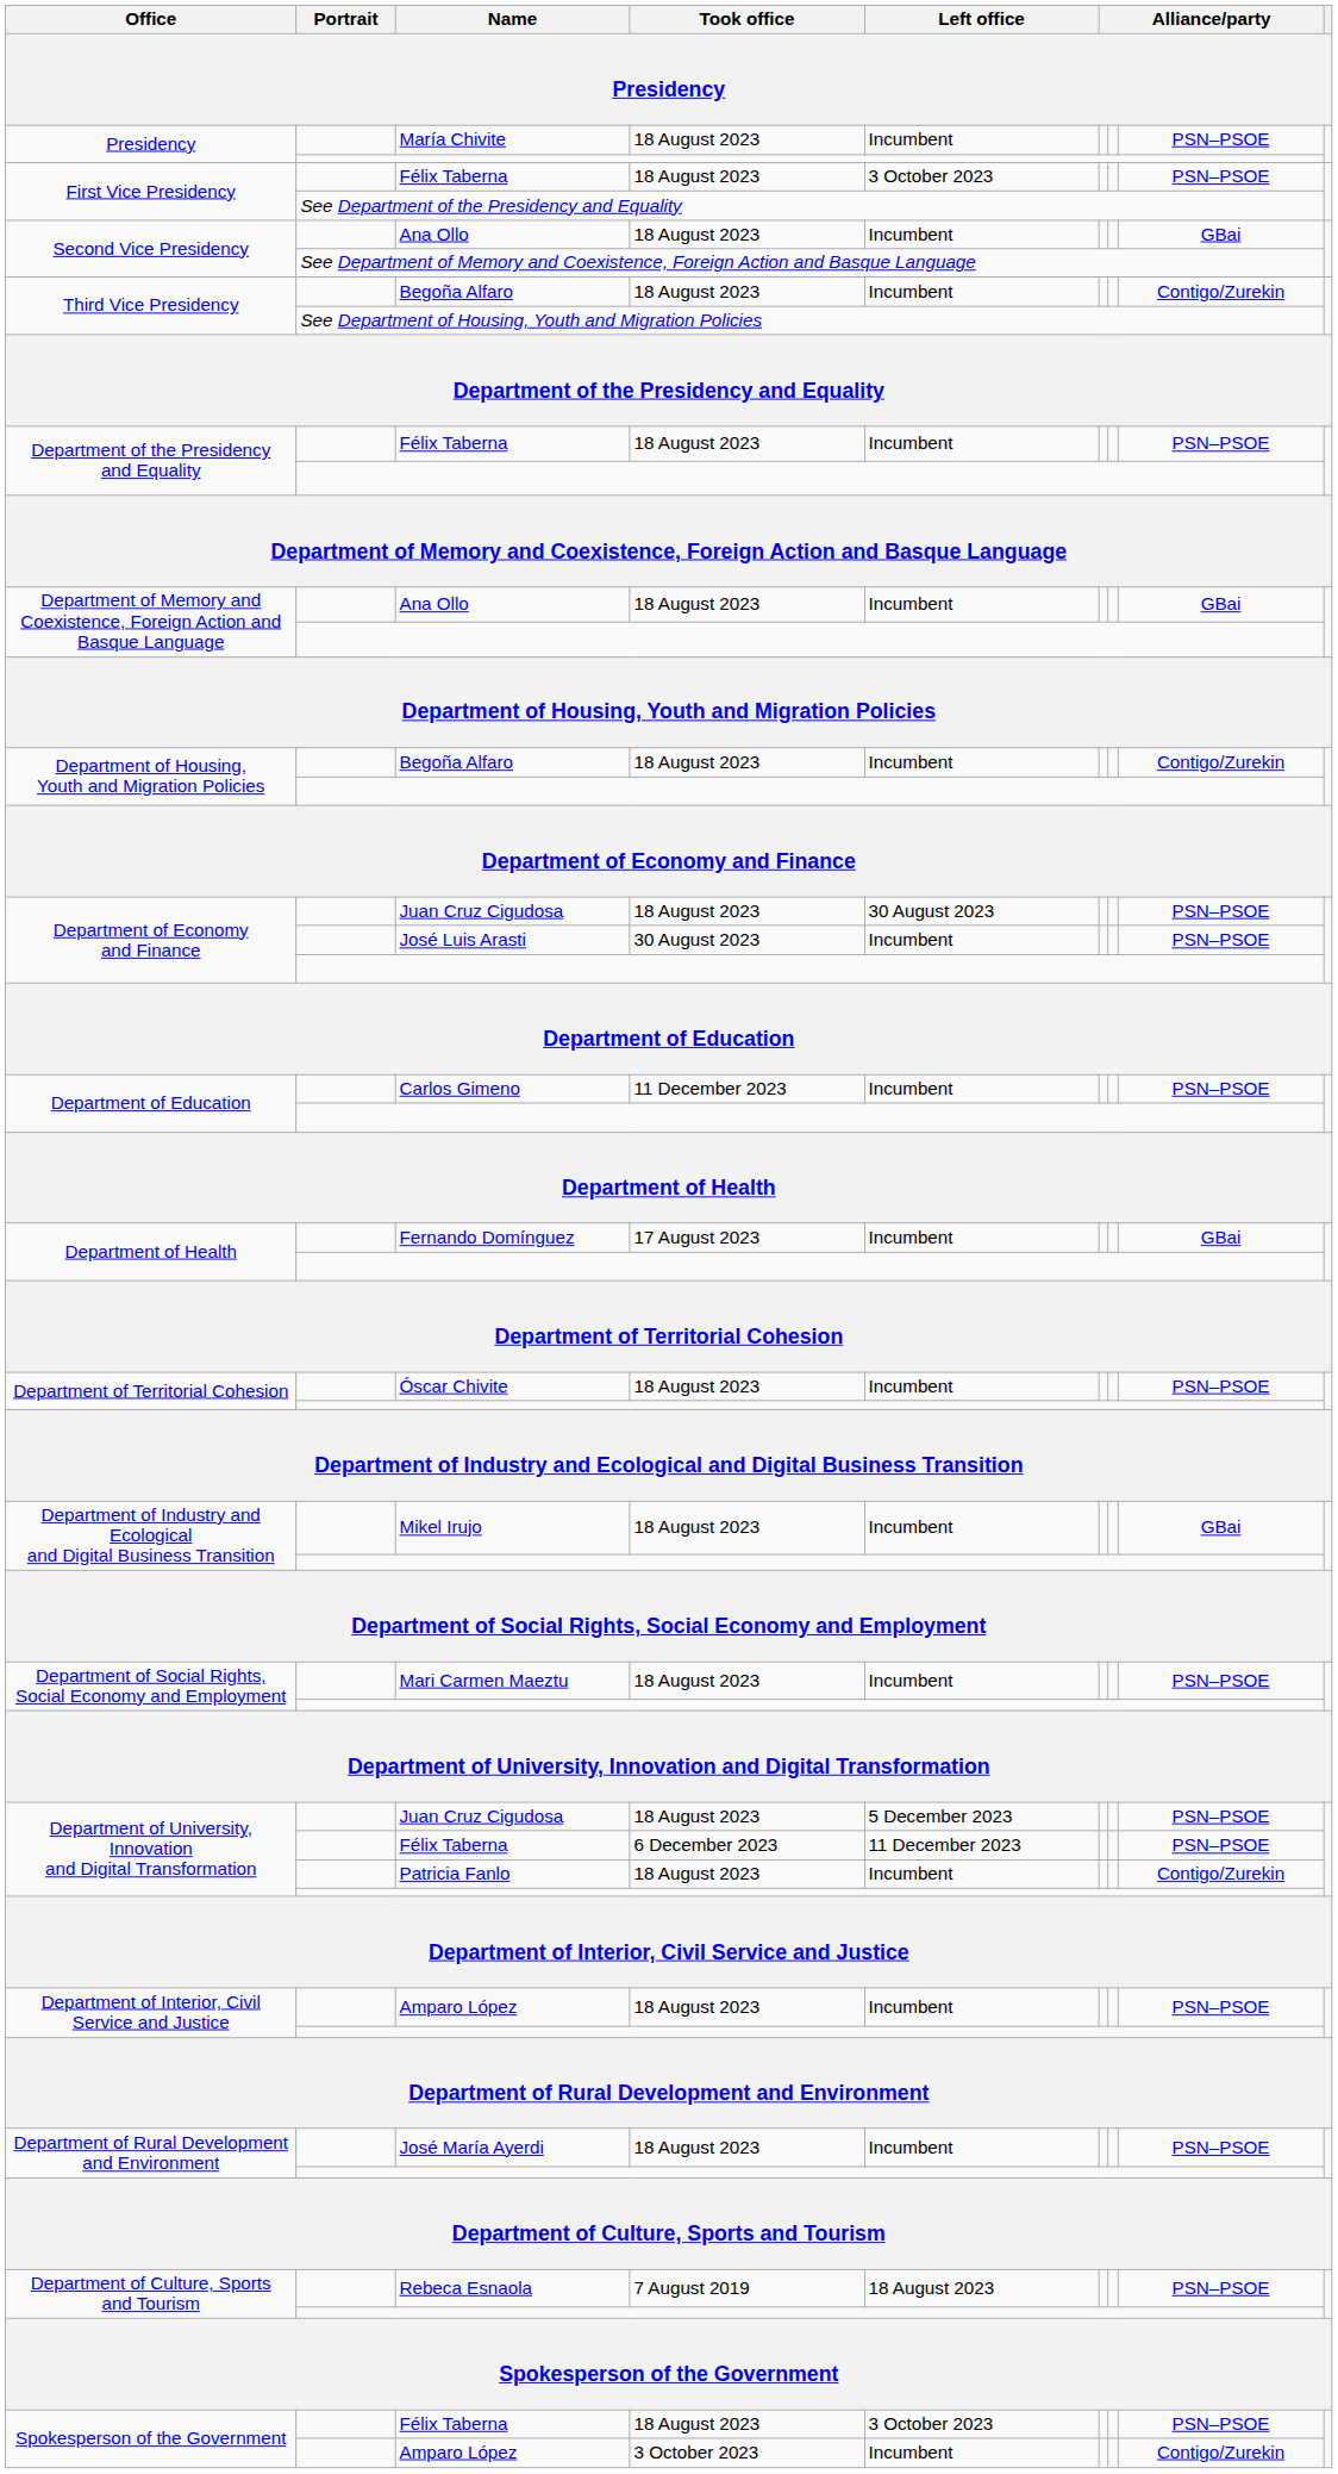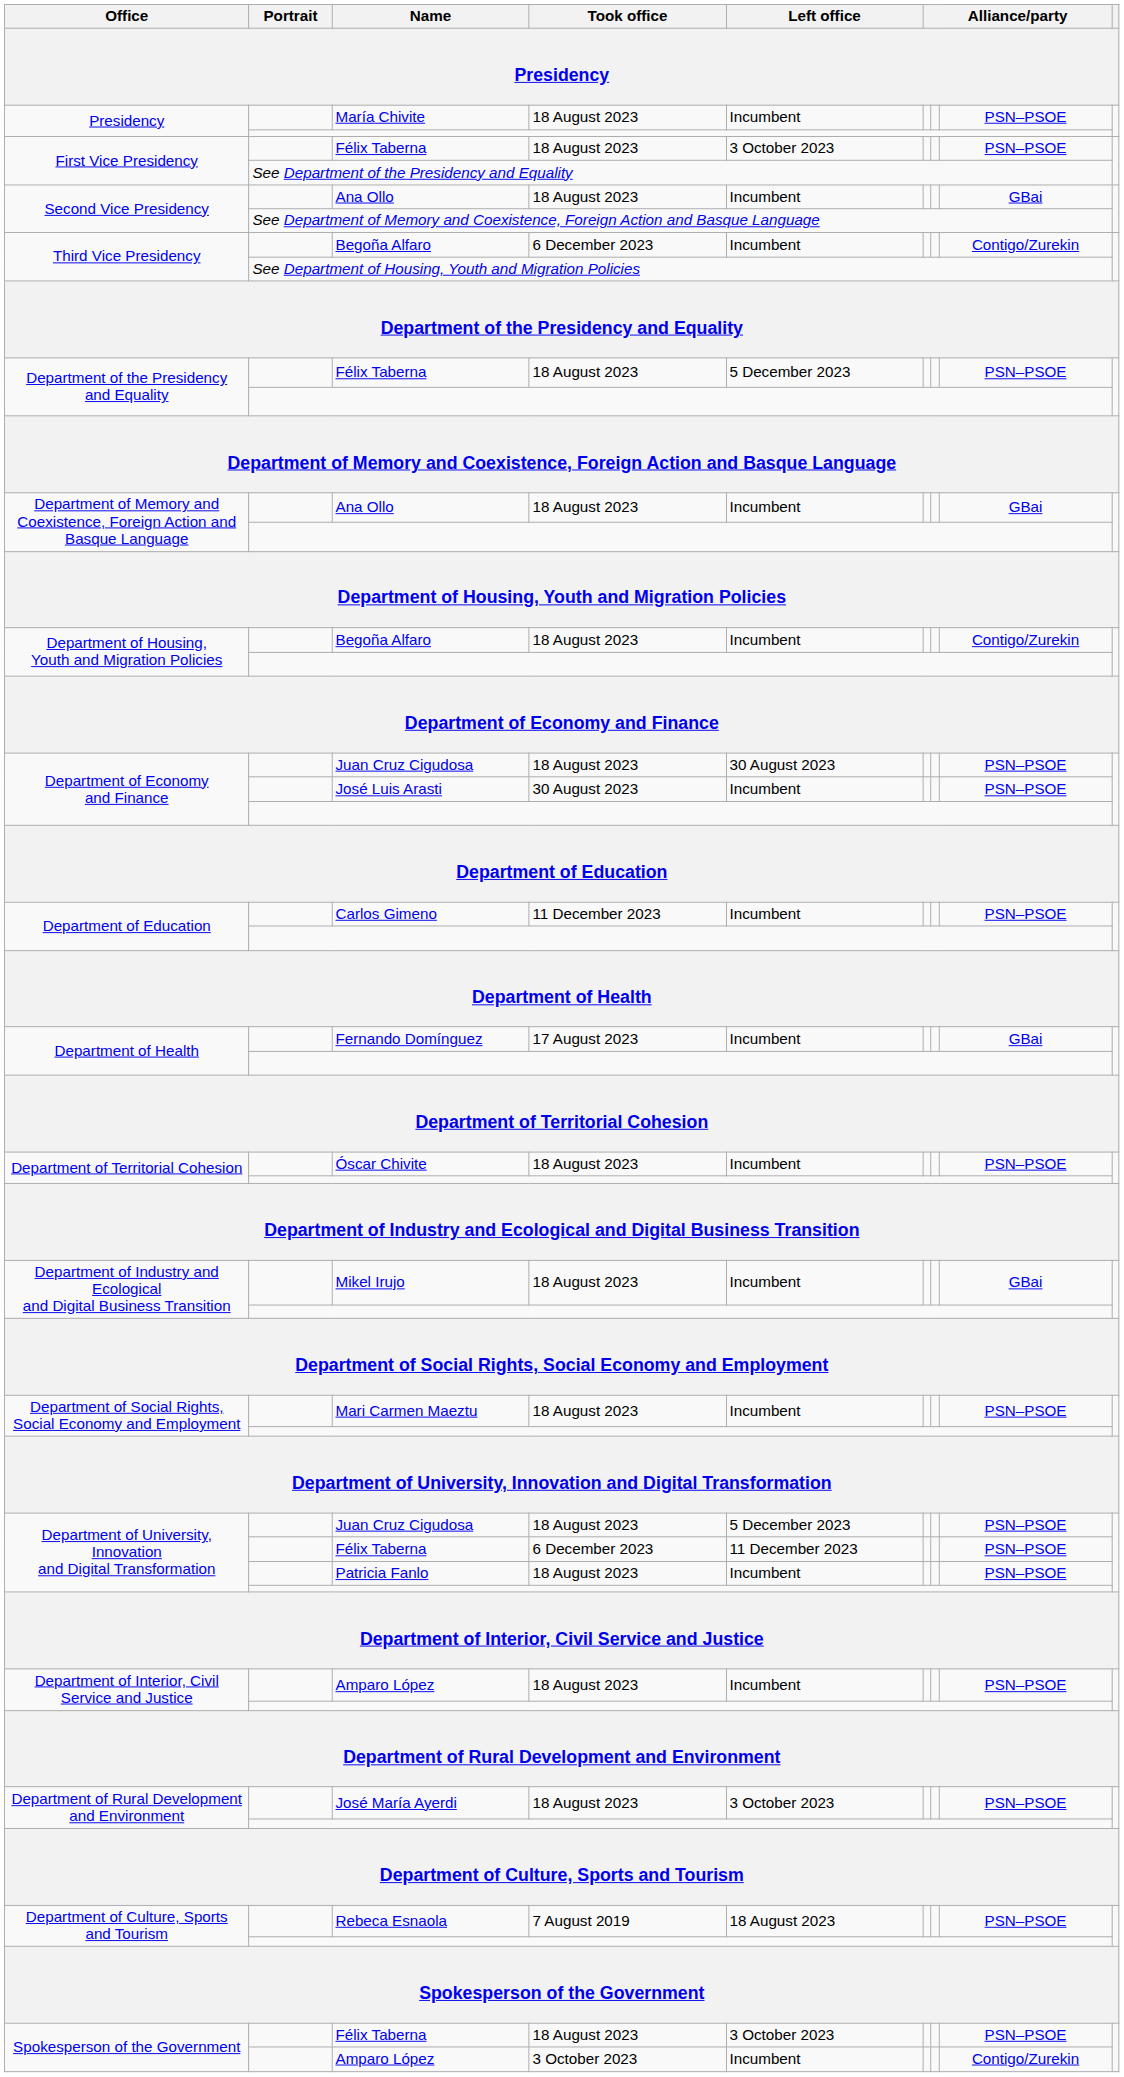Third Vice Presidency / Begoña Alfaro | Took office: 18 August 2023 -> 6 December 2023
Department of the Presidency and Equality / Félix Taberna | Left office: Incumbent -> 5 December 2023
Patricia Fanlo | column 8: Contigo/Zurekin -> PSN–PSOE
José María Ayerdi | Left office: Incumbent -> 3 October 2023
